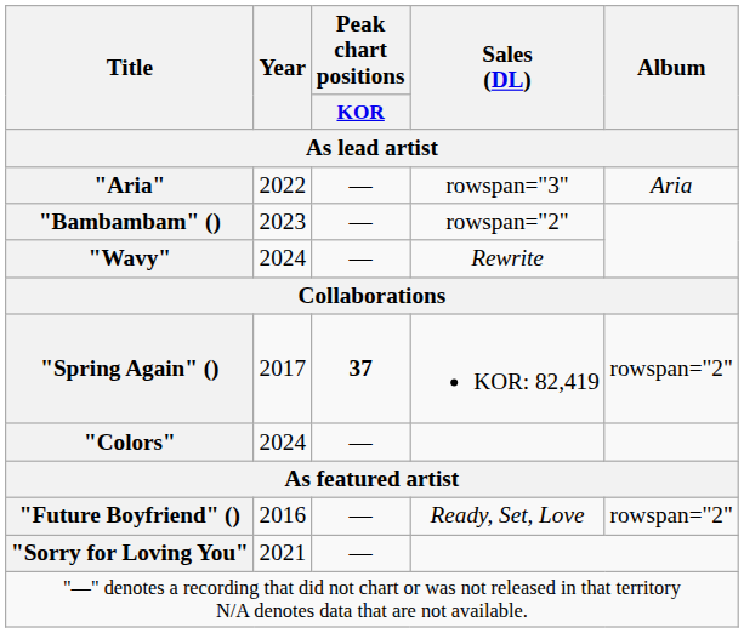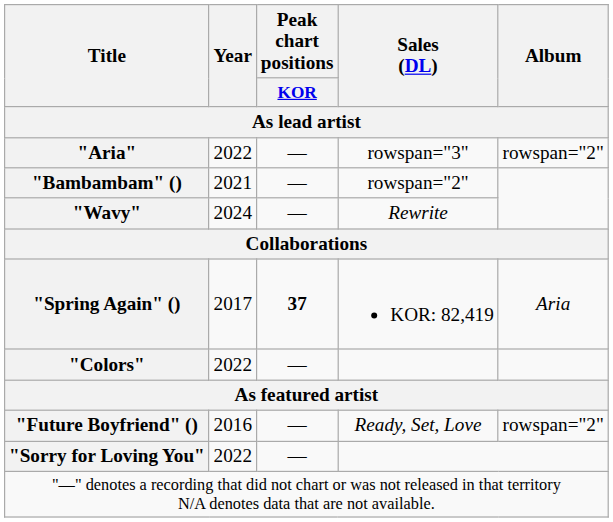"Aria" | Album: Aria -> rowspan="2"
"Bambambam" () | Year: 2023 -> 2021
"Spring Again" () | Album: rowspan="2" -> Aria
"Colors" | Year: 2024 -> 2022
"Sorry for Loving You" | Year: 2021 -> 2022
